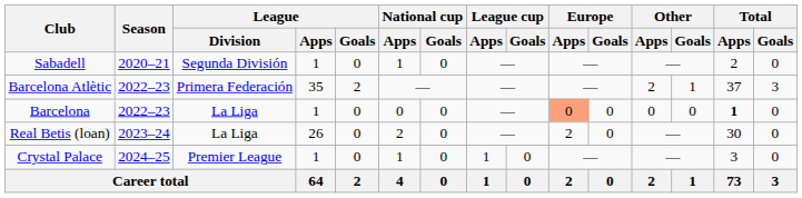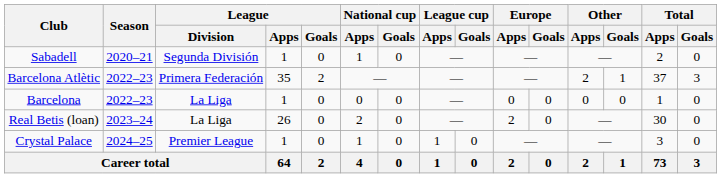Barcelona | Europe / Apps: lightsalmon background -> no background
Barcelona | Total / Apps: bold -> normal
